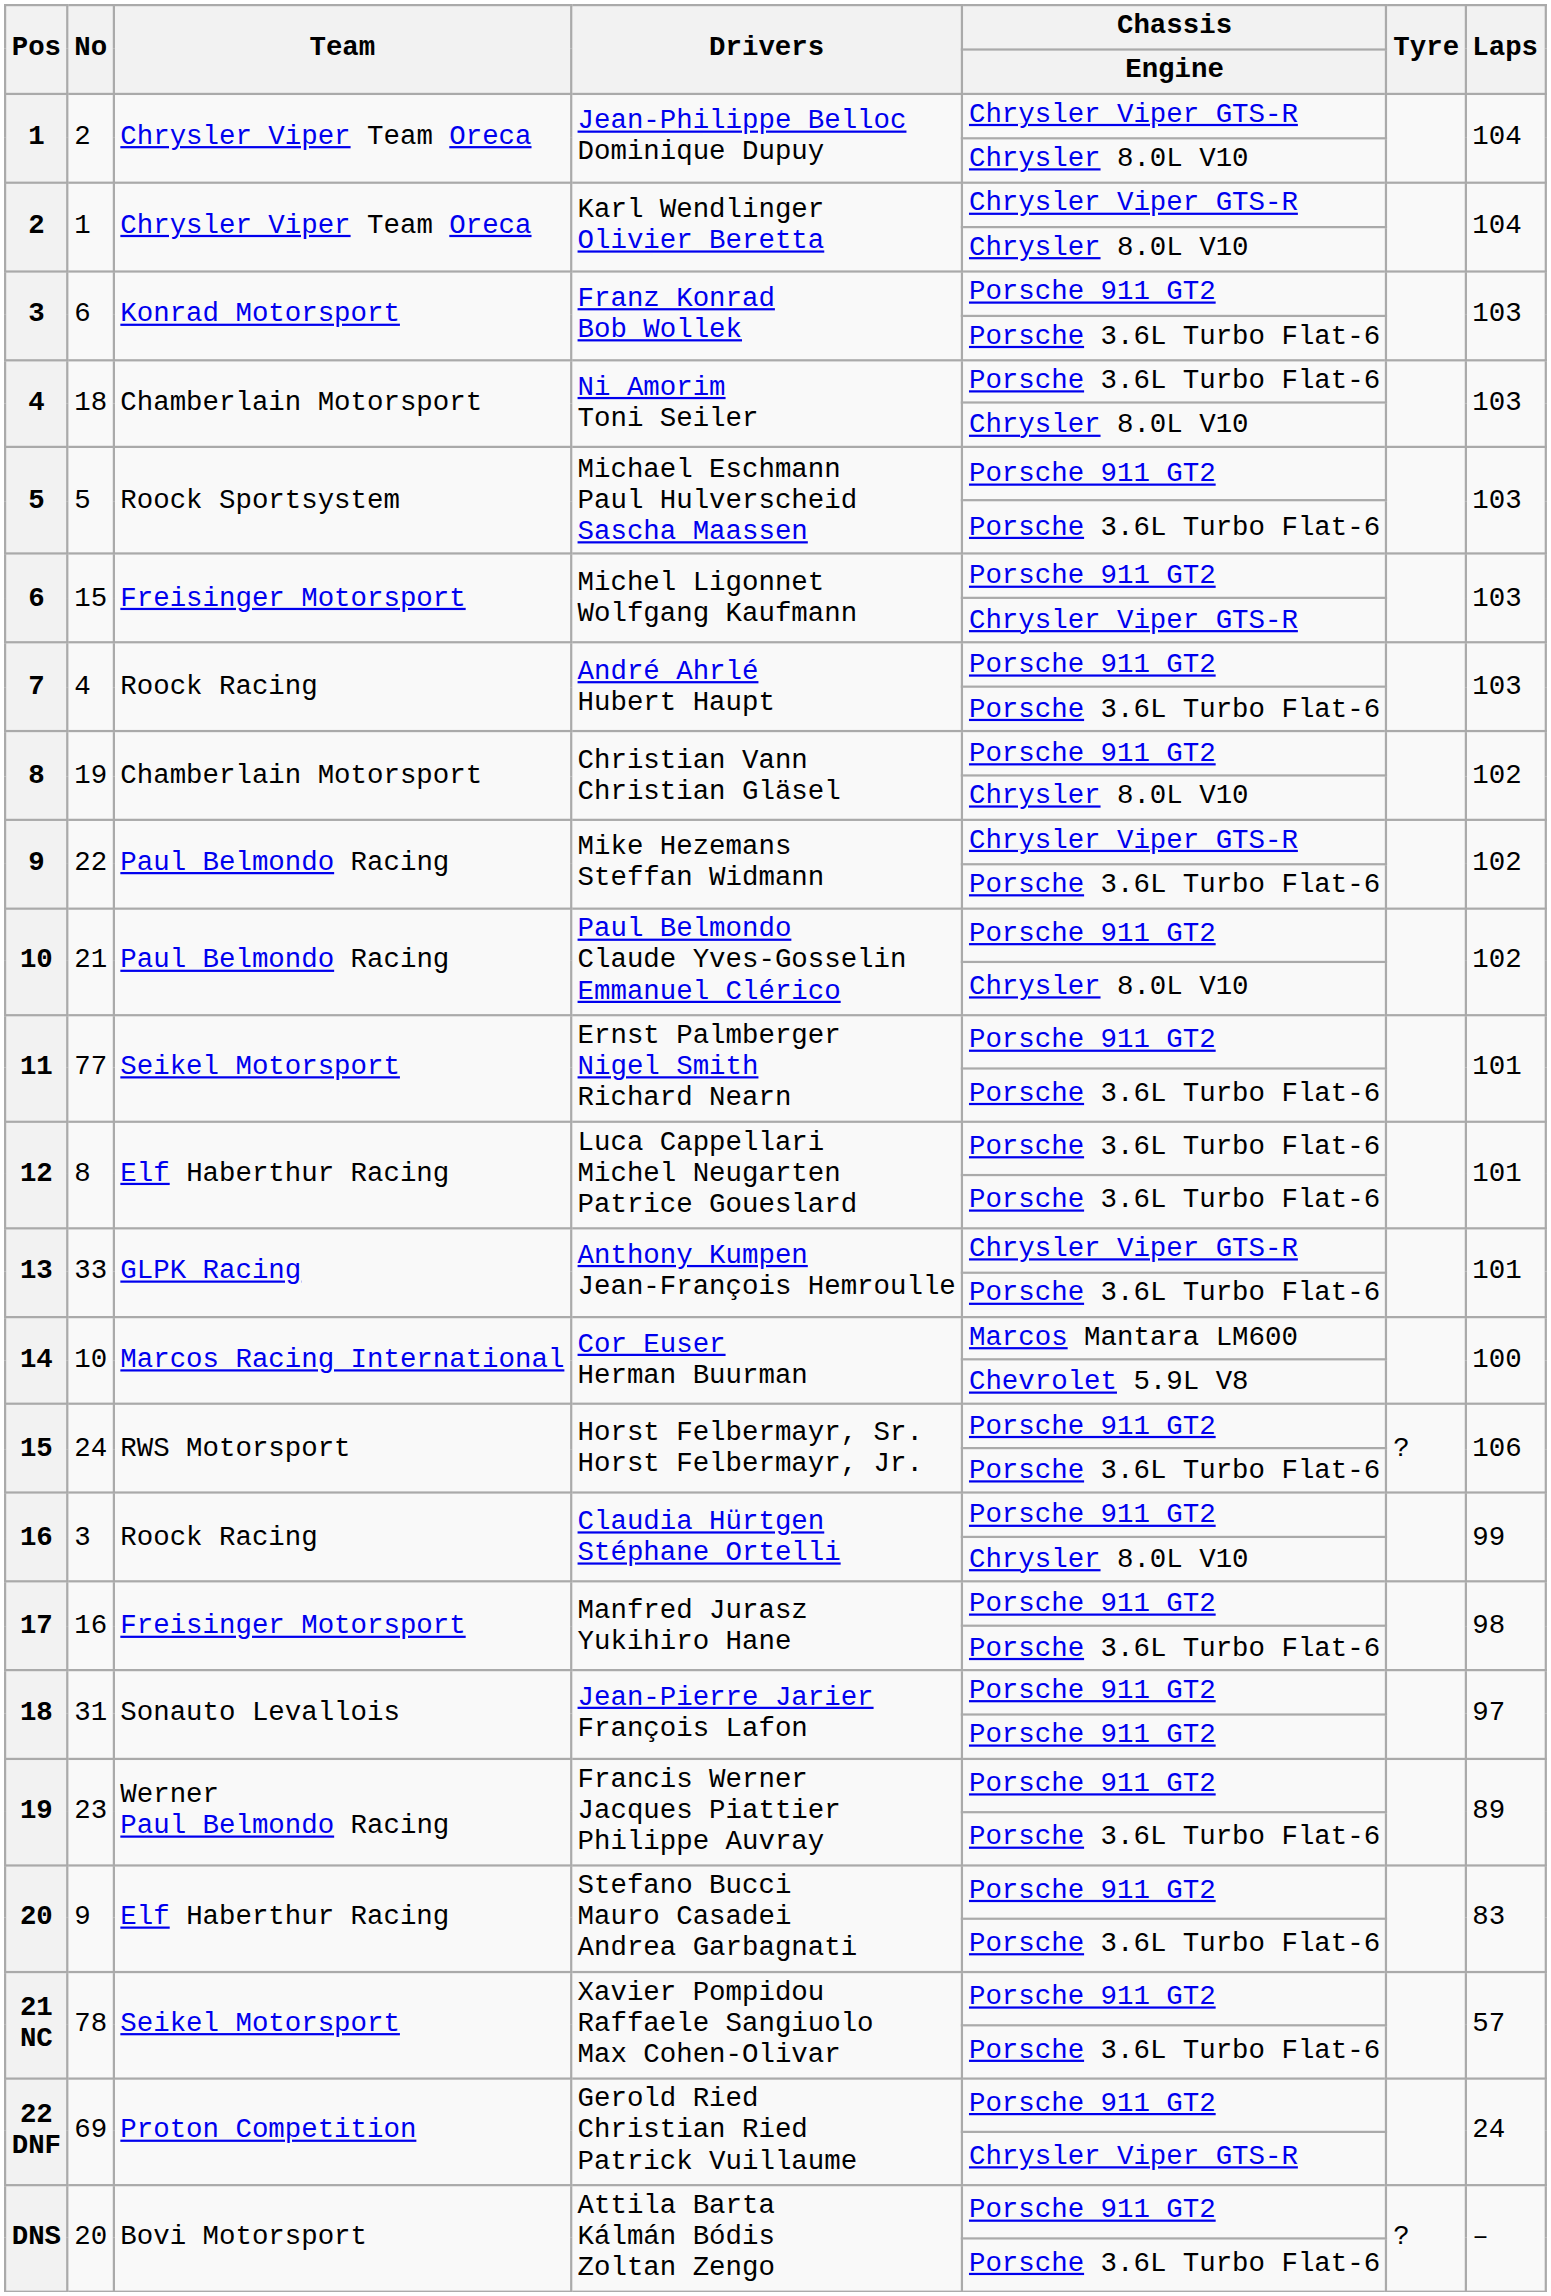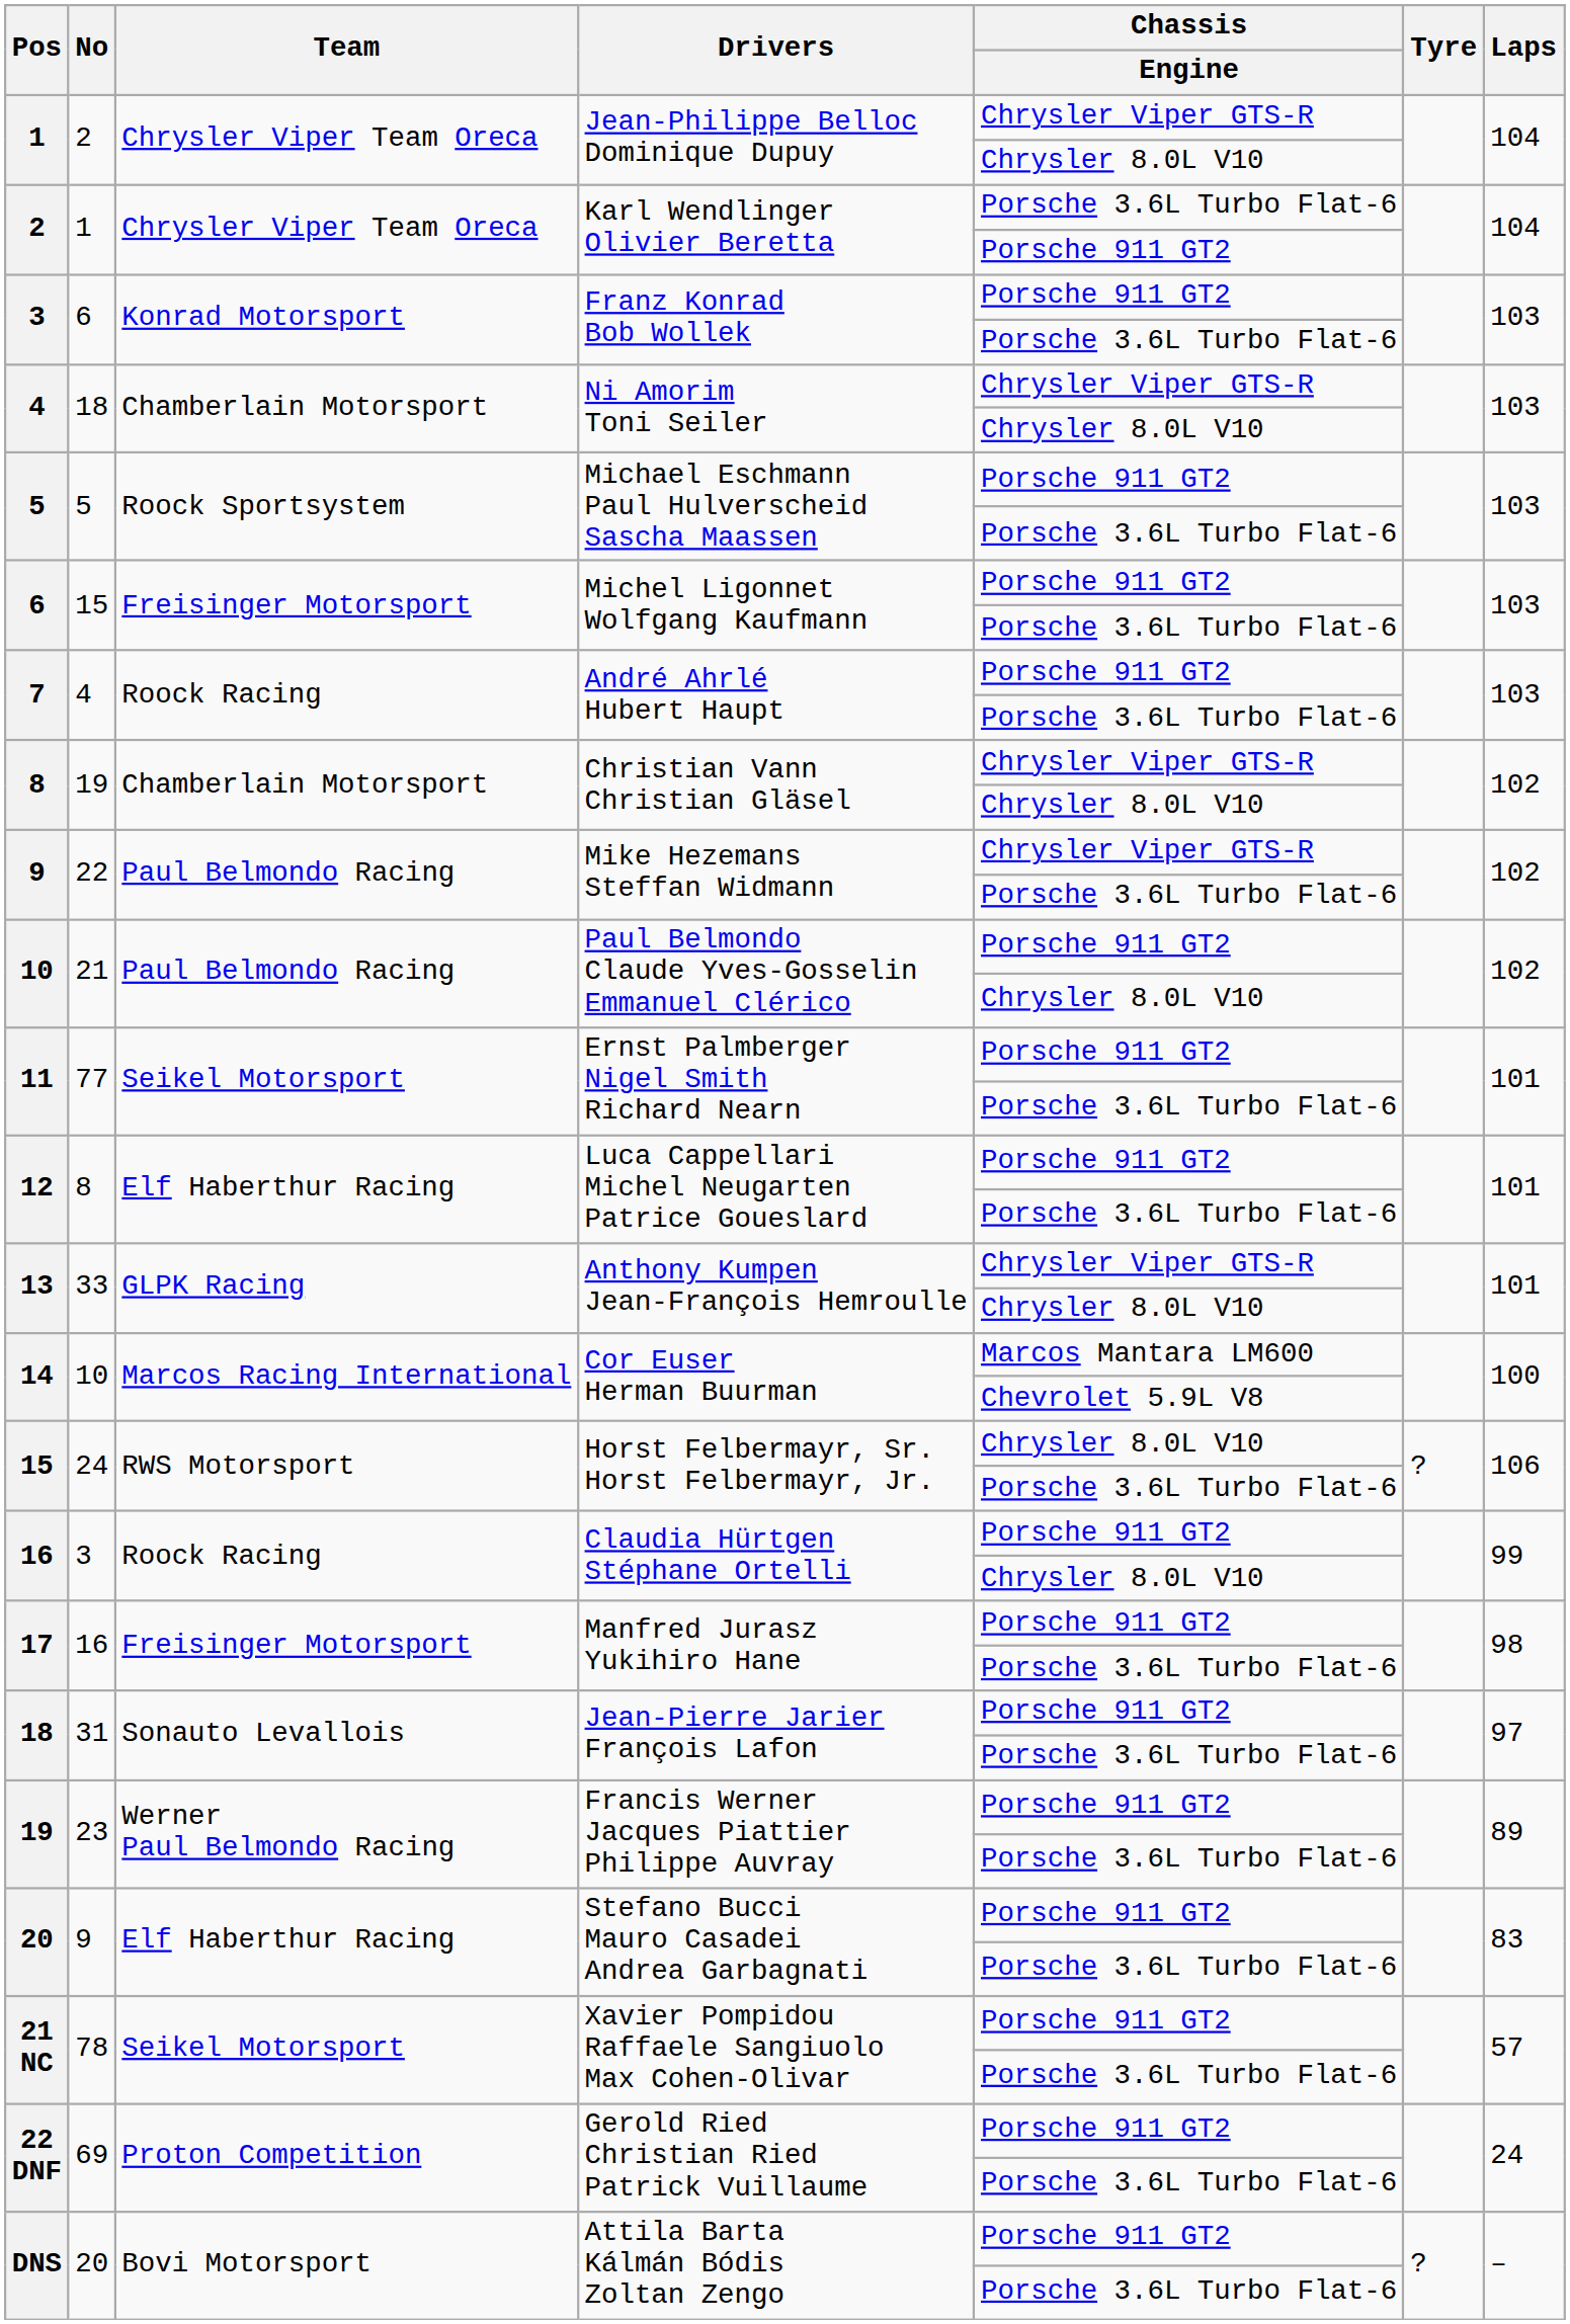row 5 | Chassis / Engine: Chrysler Viper GTS-R -> Porsche 3.6L Turbo Flat-6
row 6 | Chassis / Engine: Chrysler 8.0L V10 -> Porsche 911 GT2
row 9 | Chassis / Engine: Porsche 3.6L Turbo Flat-6 -> Chrysler Viper GTS-R
row 14 | Chassis / Engine: Chrysler Viper GTS-R -> Porsche 3.6L Turbo Flat-6
row 17 | Chassis / Engine: Porsche 911 GT2 -> Chrysler Viper GTS-R
row 25 | Chassis / Engine: Porsche 3.6L Turbo Flat-6 -> Porsche 911 GT2
row 28 | Chassis / Engine: Porsche 3.6L Turbo Flat-6 -> Chrysler 8.0L V10
row 31 | Chassis / Engine: Porsche 911 GT2 -> Chrysler 8.0L V10
row 38 | Chassis / Engine: Porsche 911 GT2 -> Porsche 3.6L Turbo Flat-6
row 46 | Chassis / Engine: Chrysler Viper GTS-R -> Porsche 3.6L Turbo Flat-6
